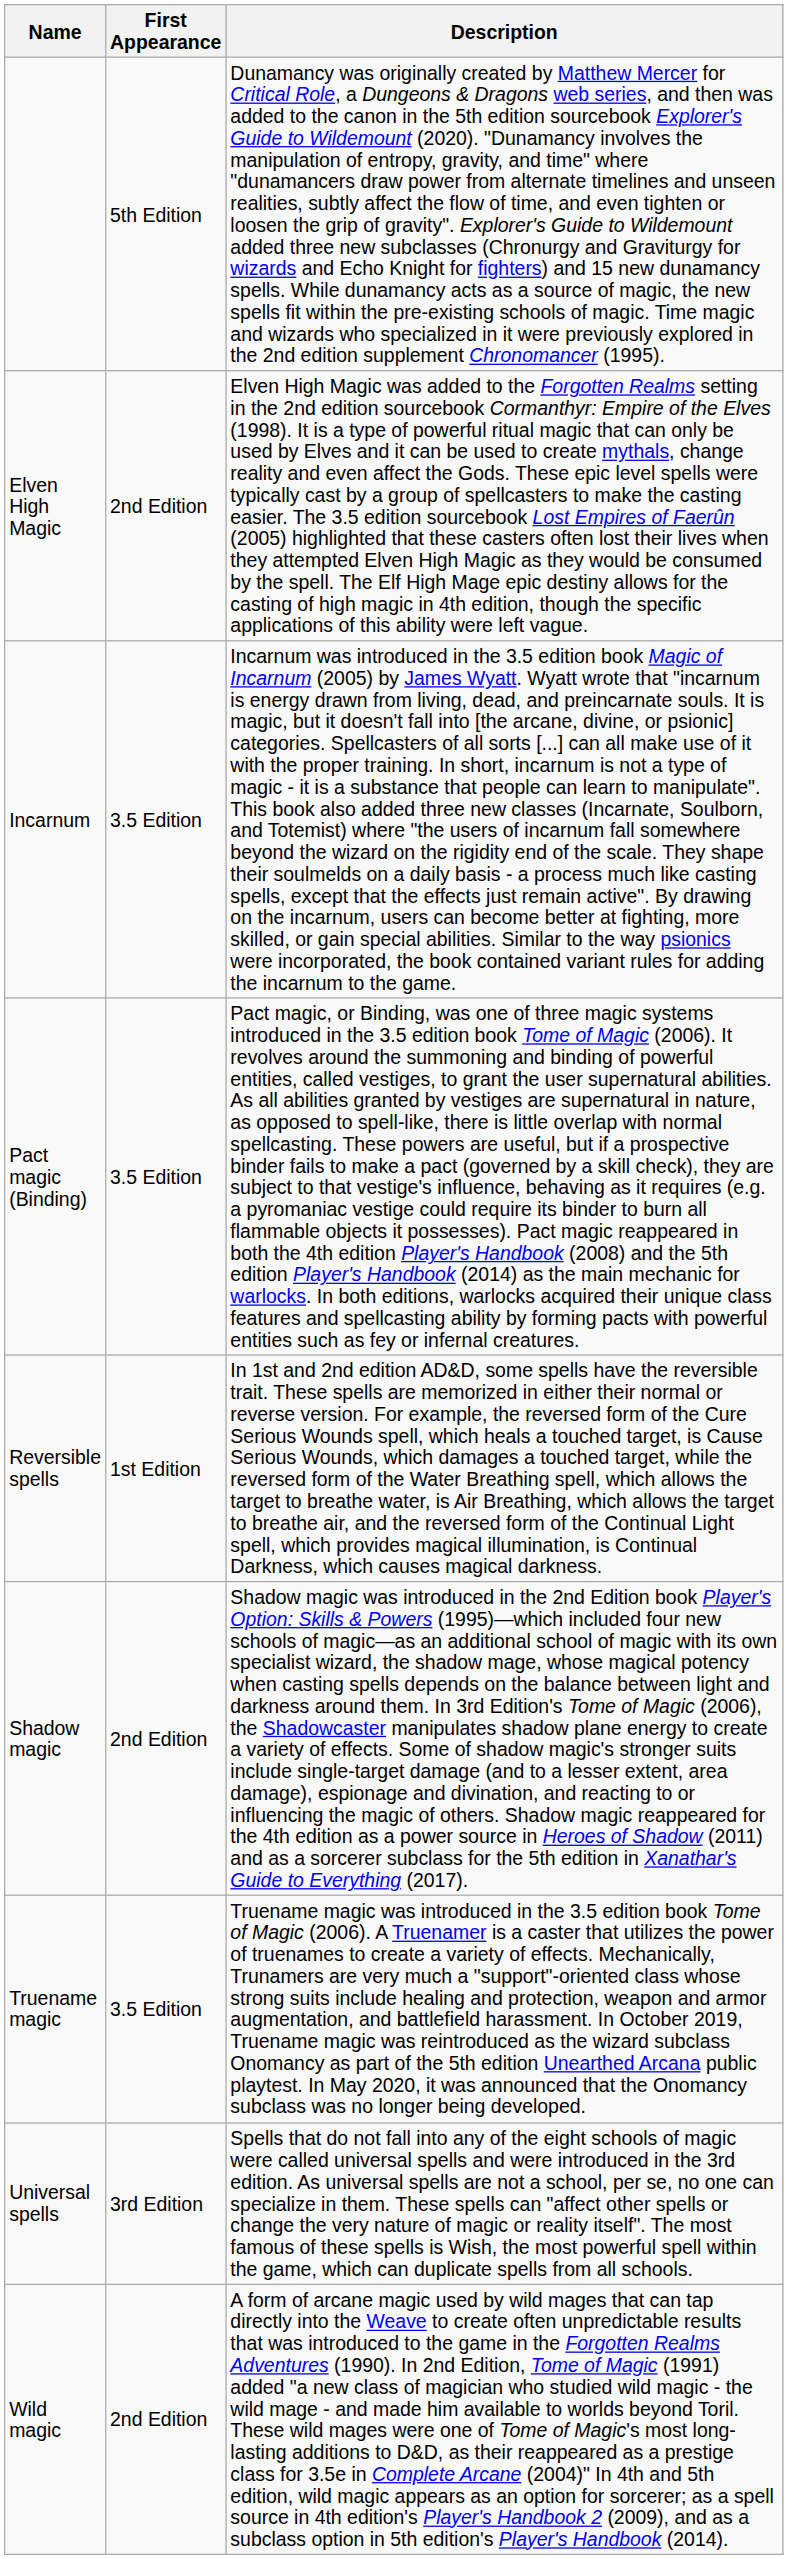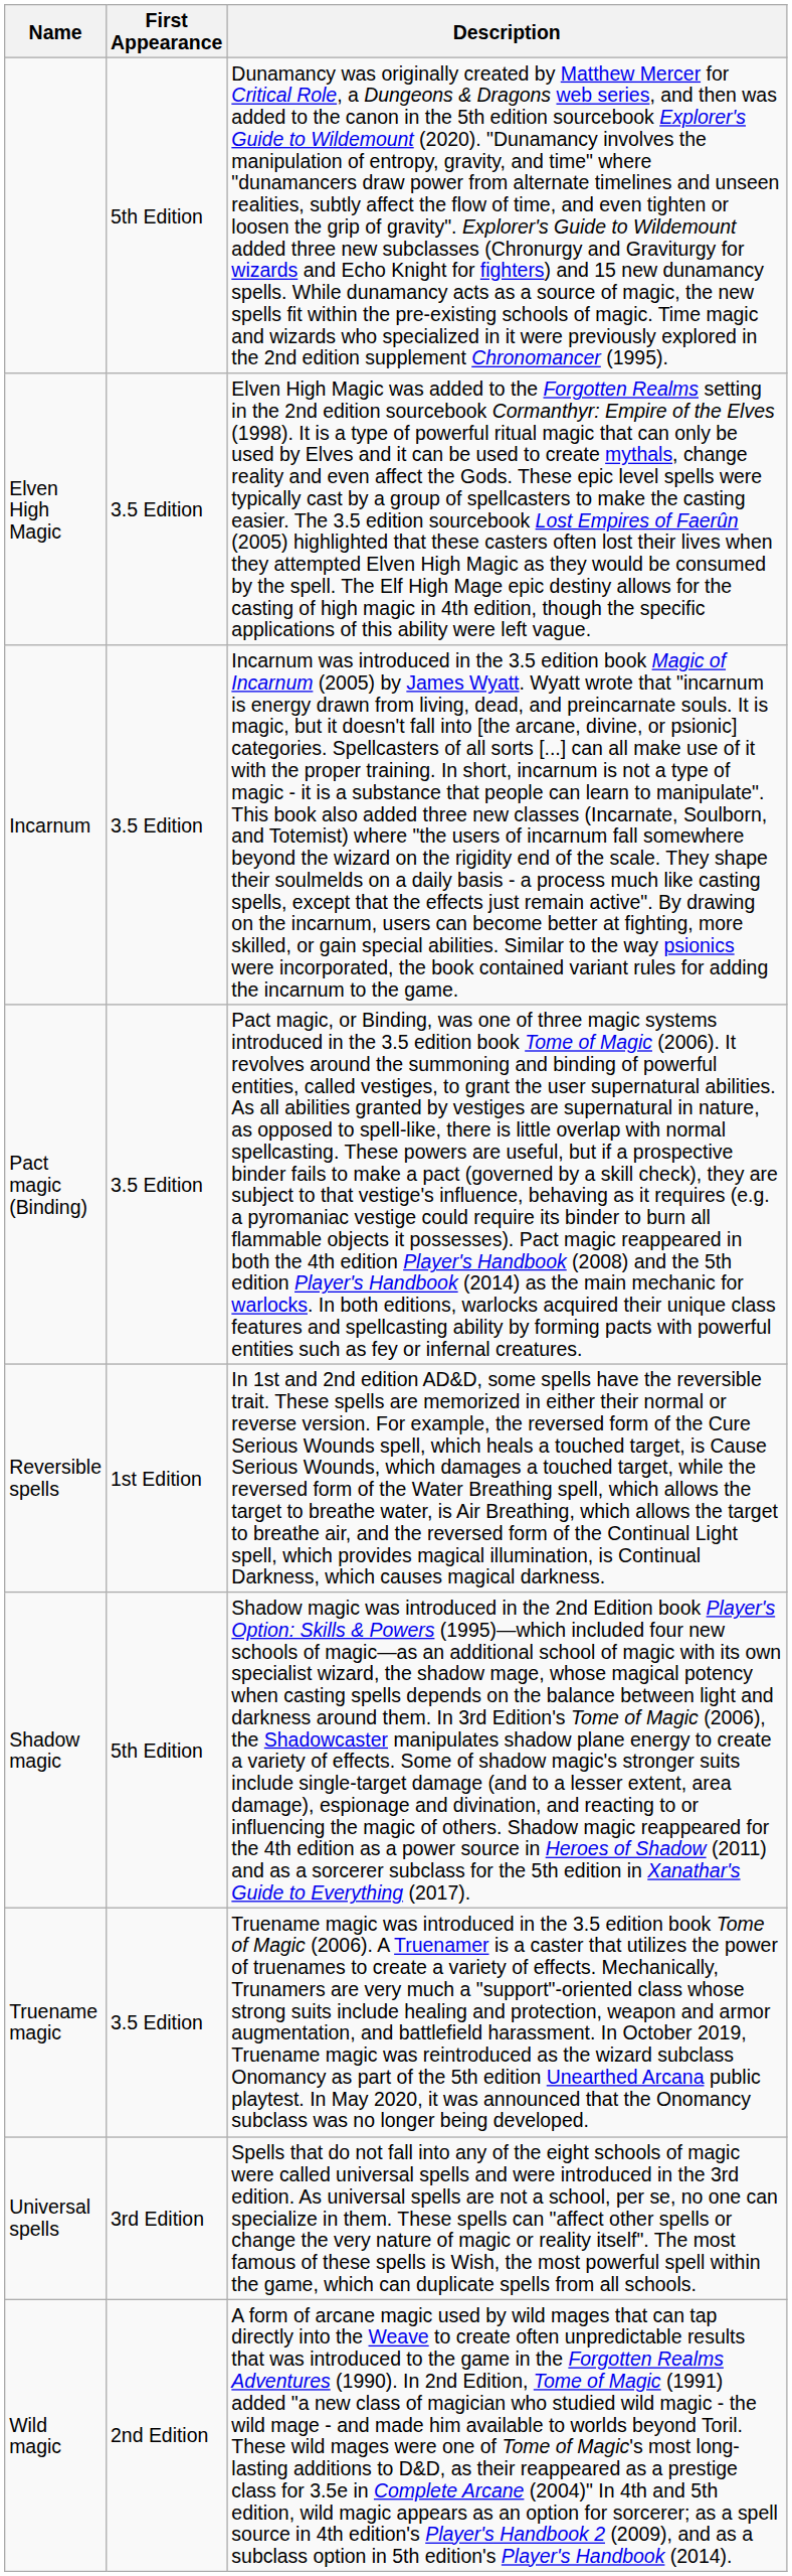Elven High Magic | First Appearance: 2nd Edition -> 3.5 Edition
Shadow magic | First Appearance: 2nd Edition -> 5th Edition
